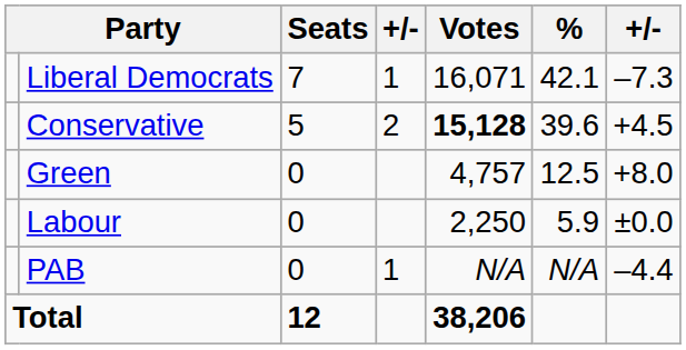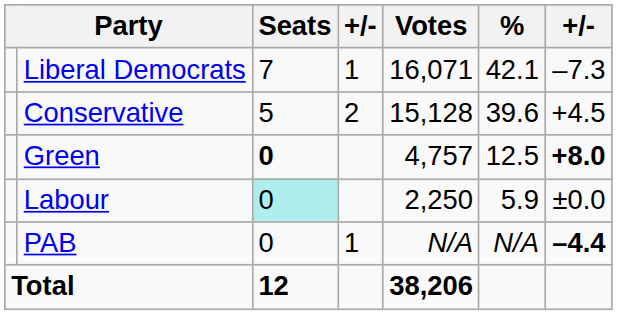Conservative | Votes: bold -> normal
Green | Seats: normal -> bold
Green | column 7: normal -> bold
Labour | Seats: no background -> paleturquoise background
PAB | column 7: normal -> bold
